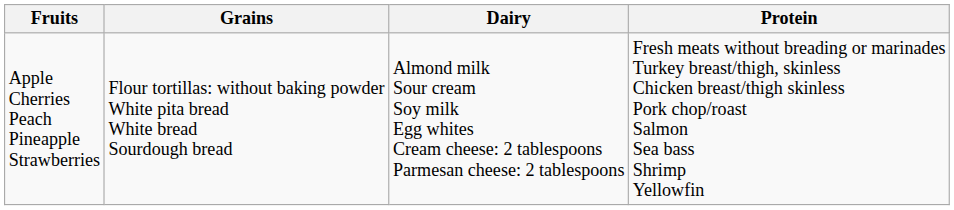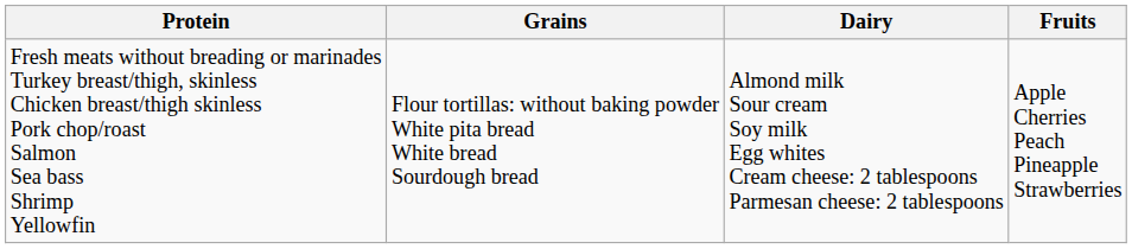columns swapped: Protein <-> Fruits
